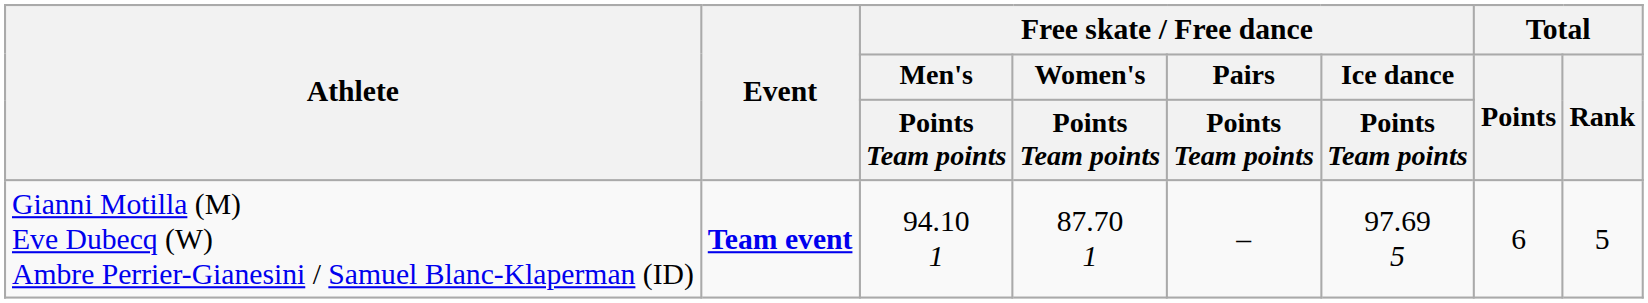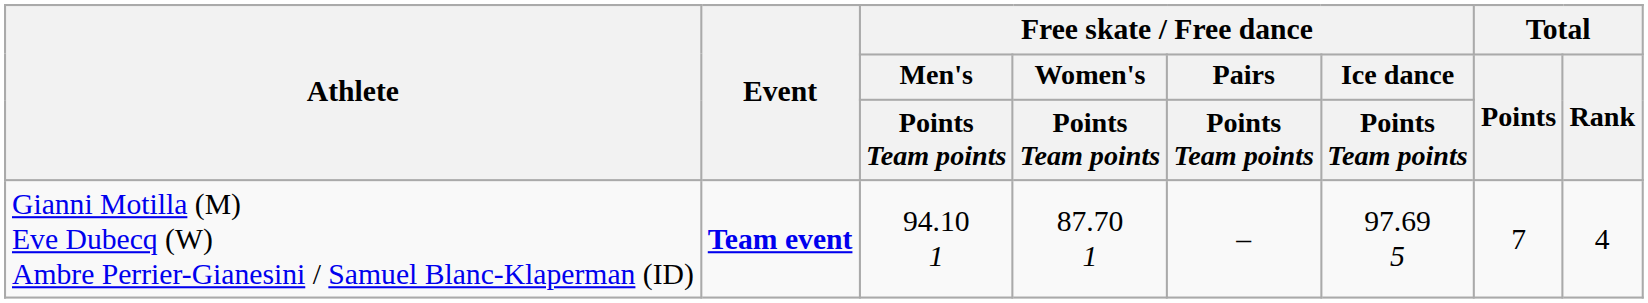row 4 | Total / Points: 6 -> 7
row 4 | Total / Rank: 5 -> 4
